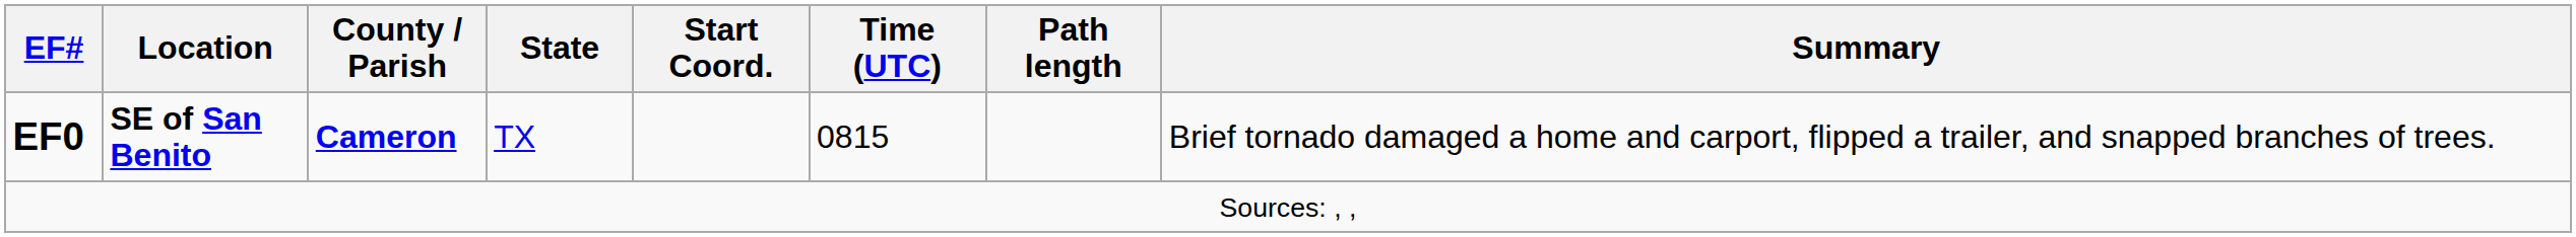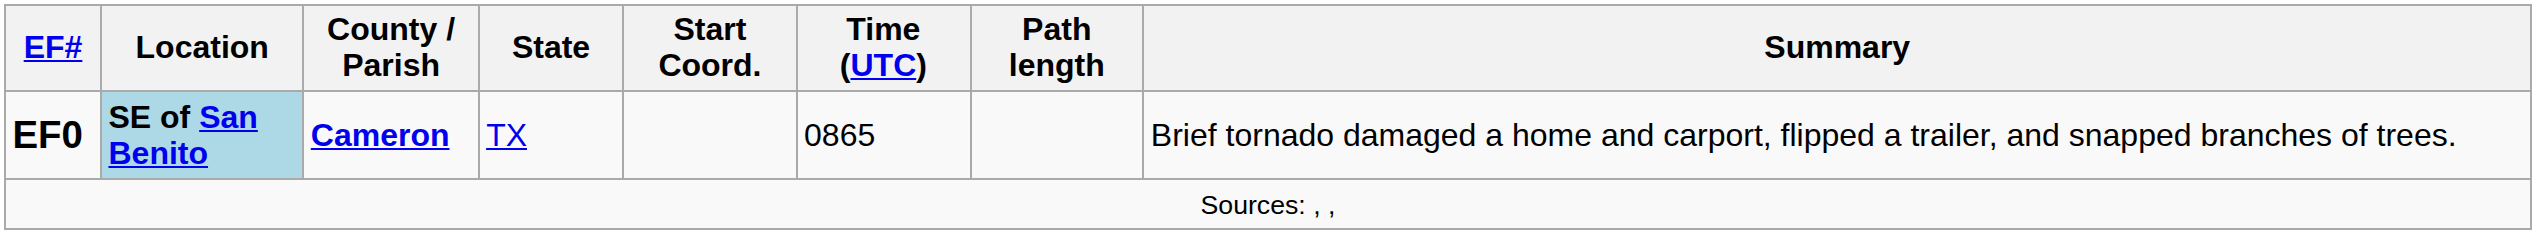EF0 | Location: no background -> lightblue background
EF0 | Time (UTC): 0815 -> 0865
